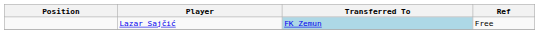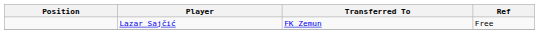Lazar Sajčić | Transferred To: lightblue background -> no background
